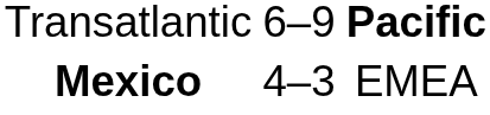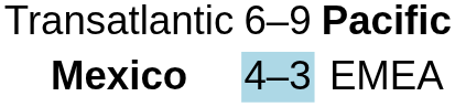Mexico | column 2: no background -> lightblue background
